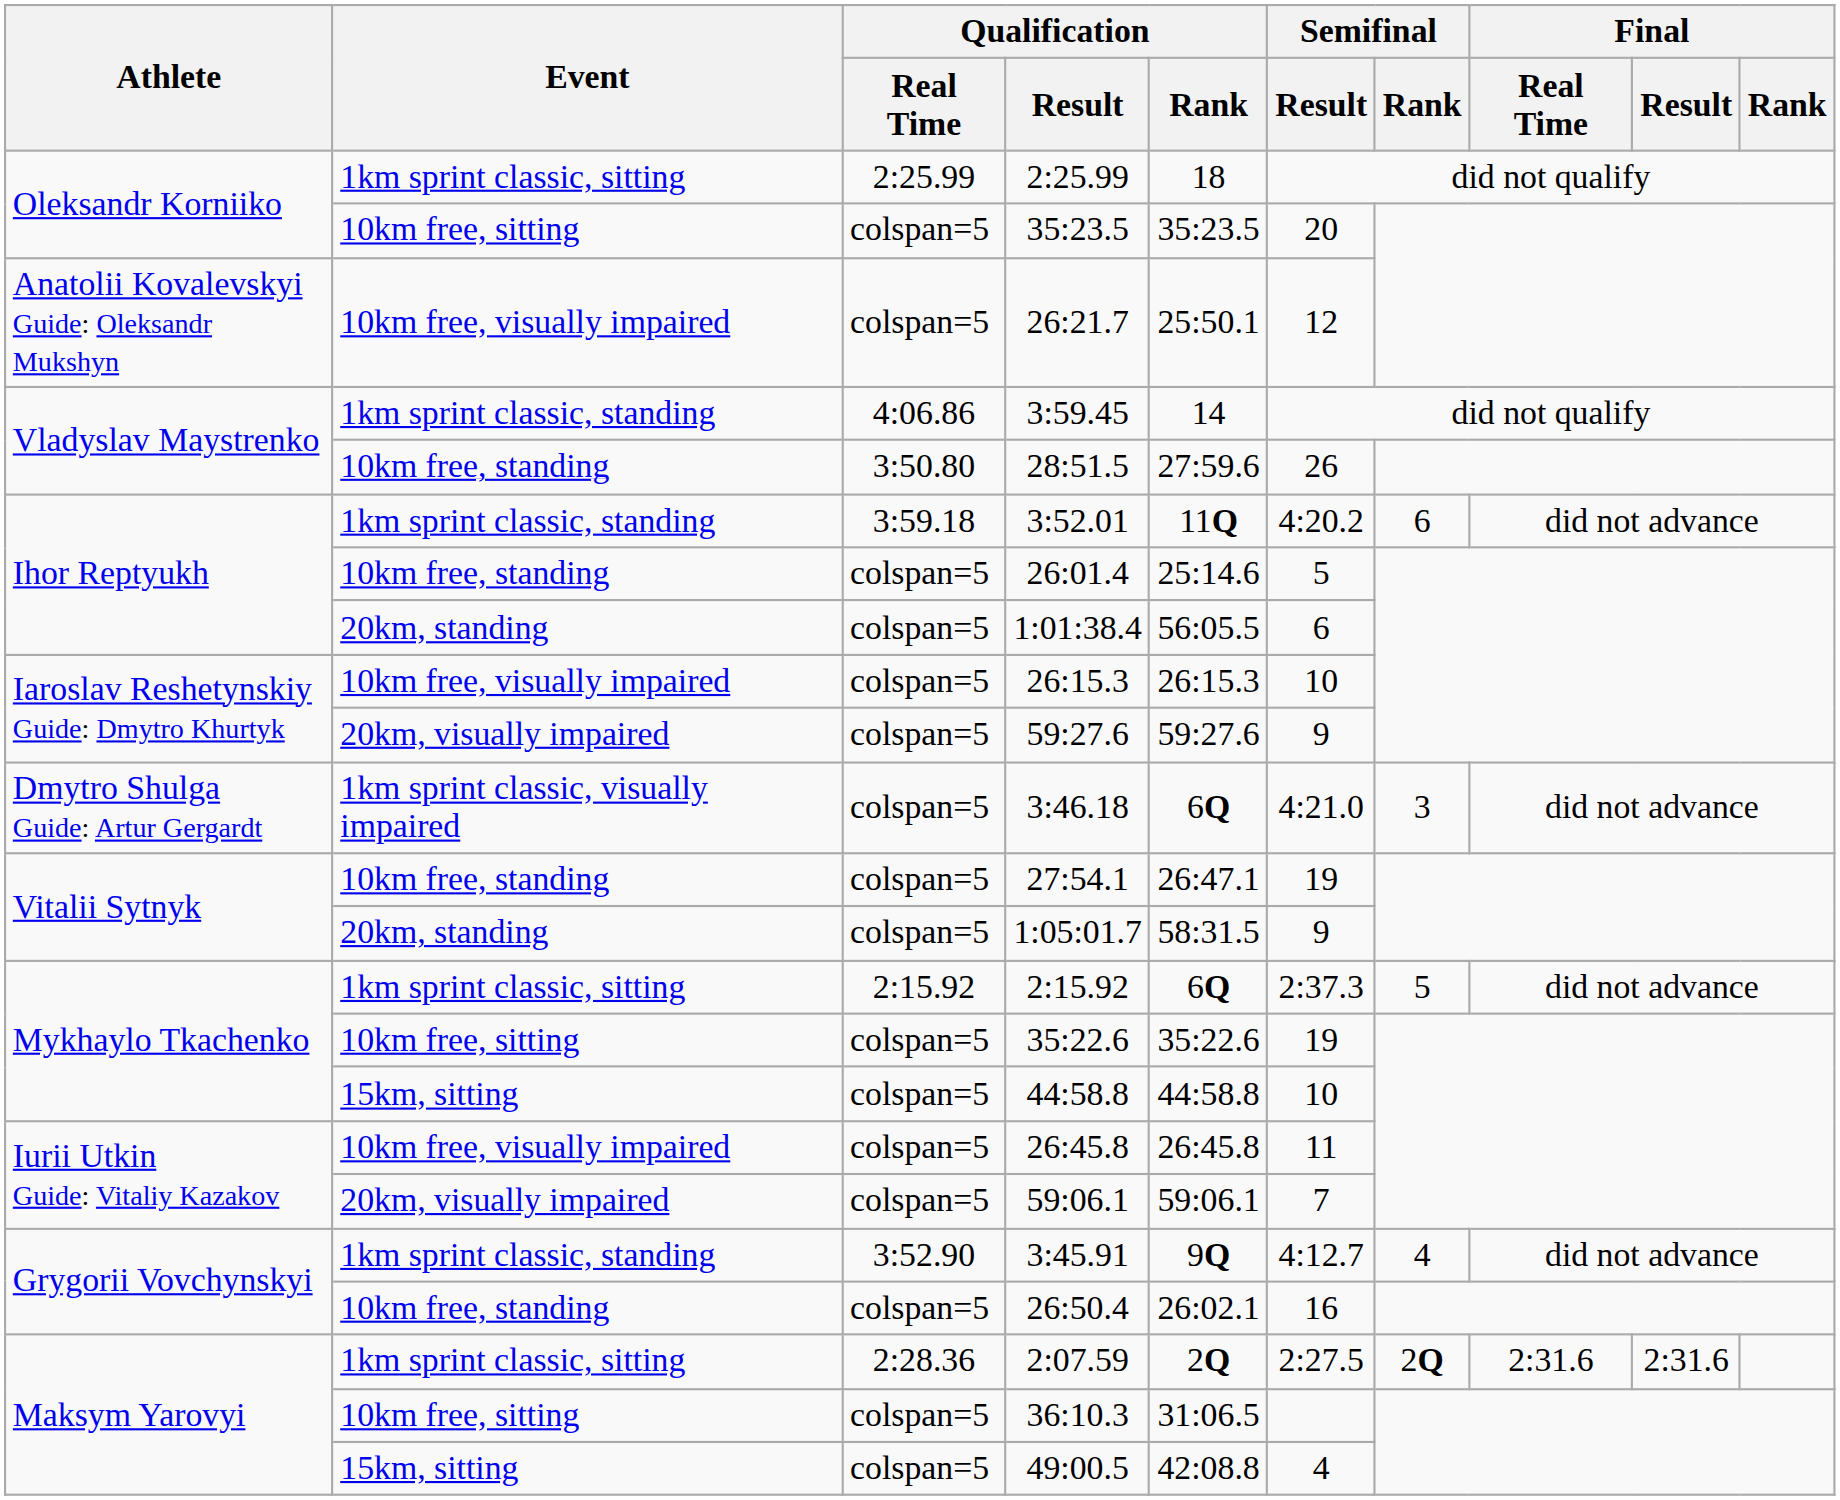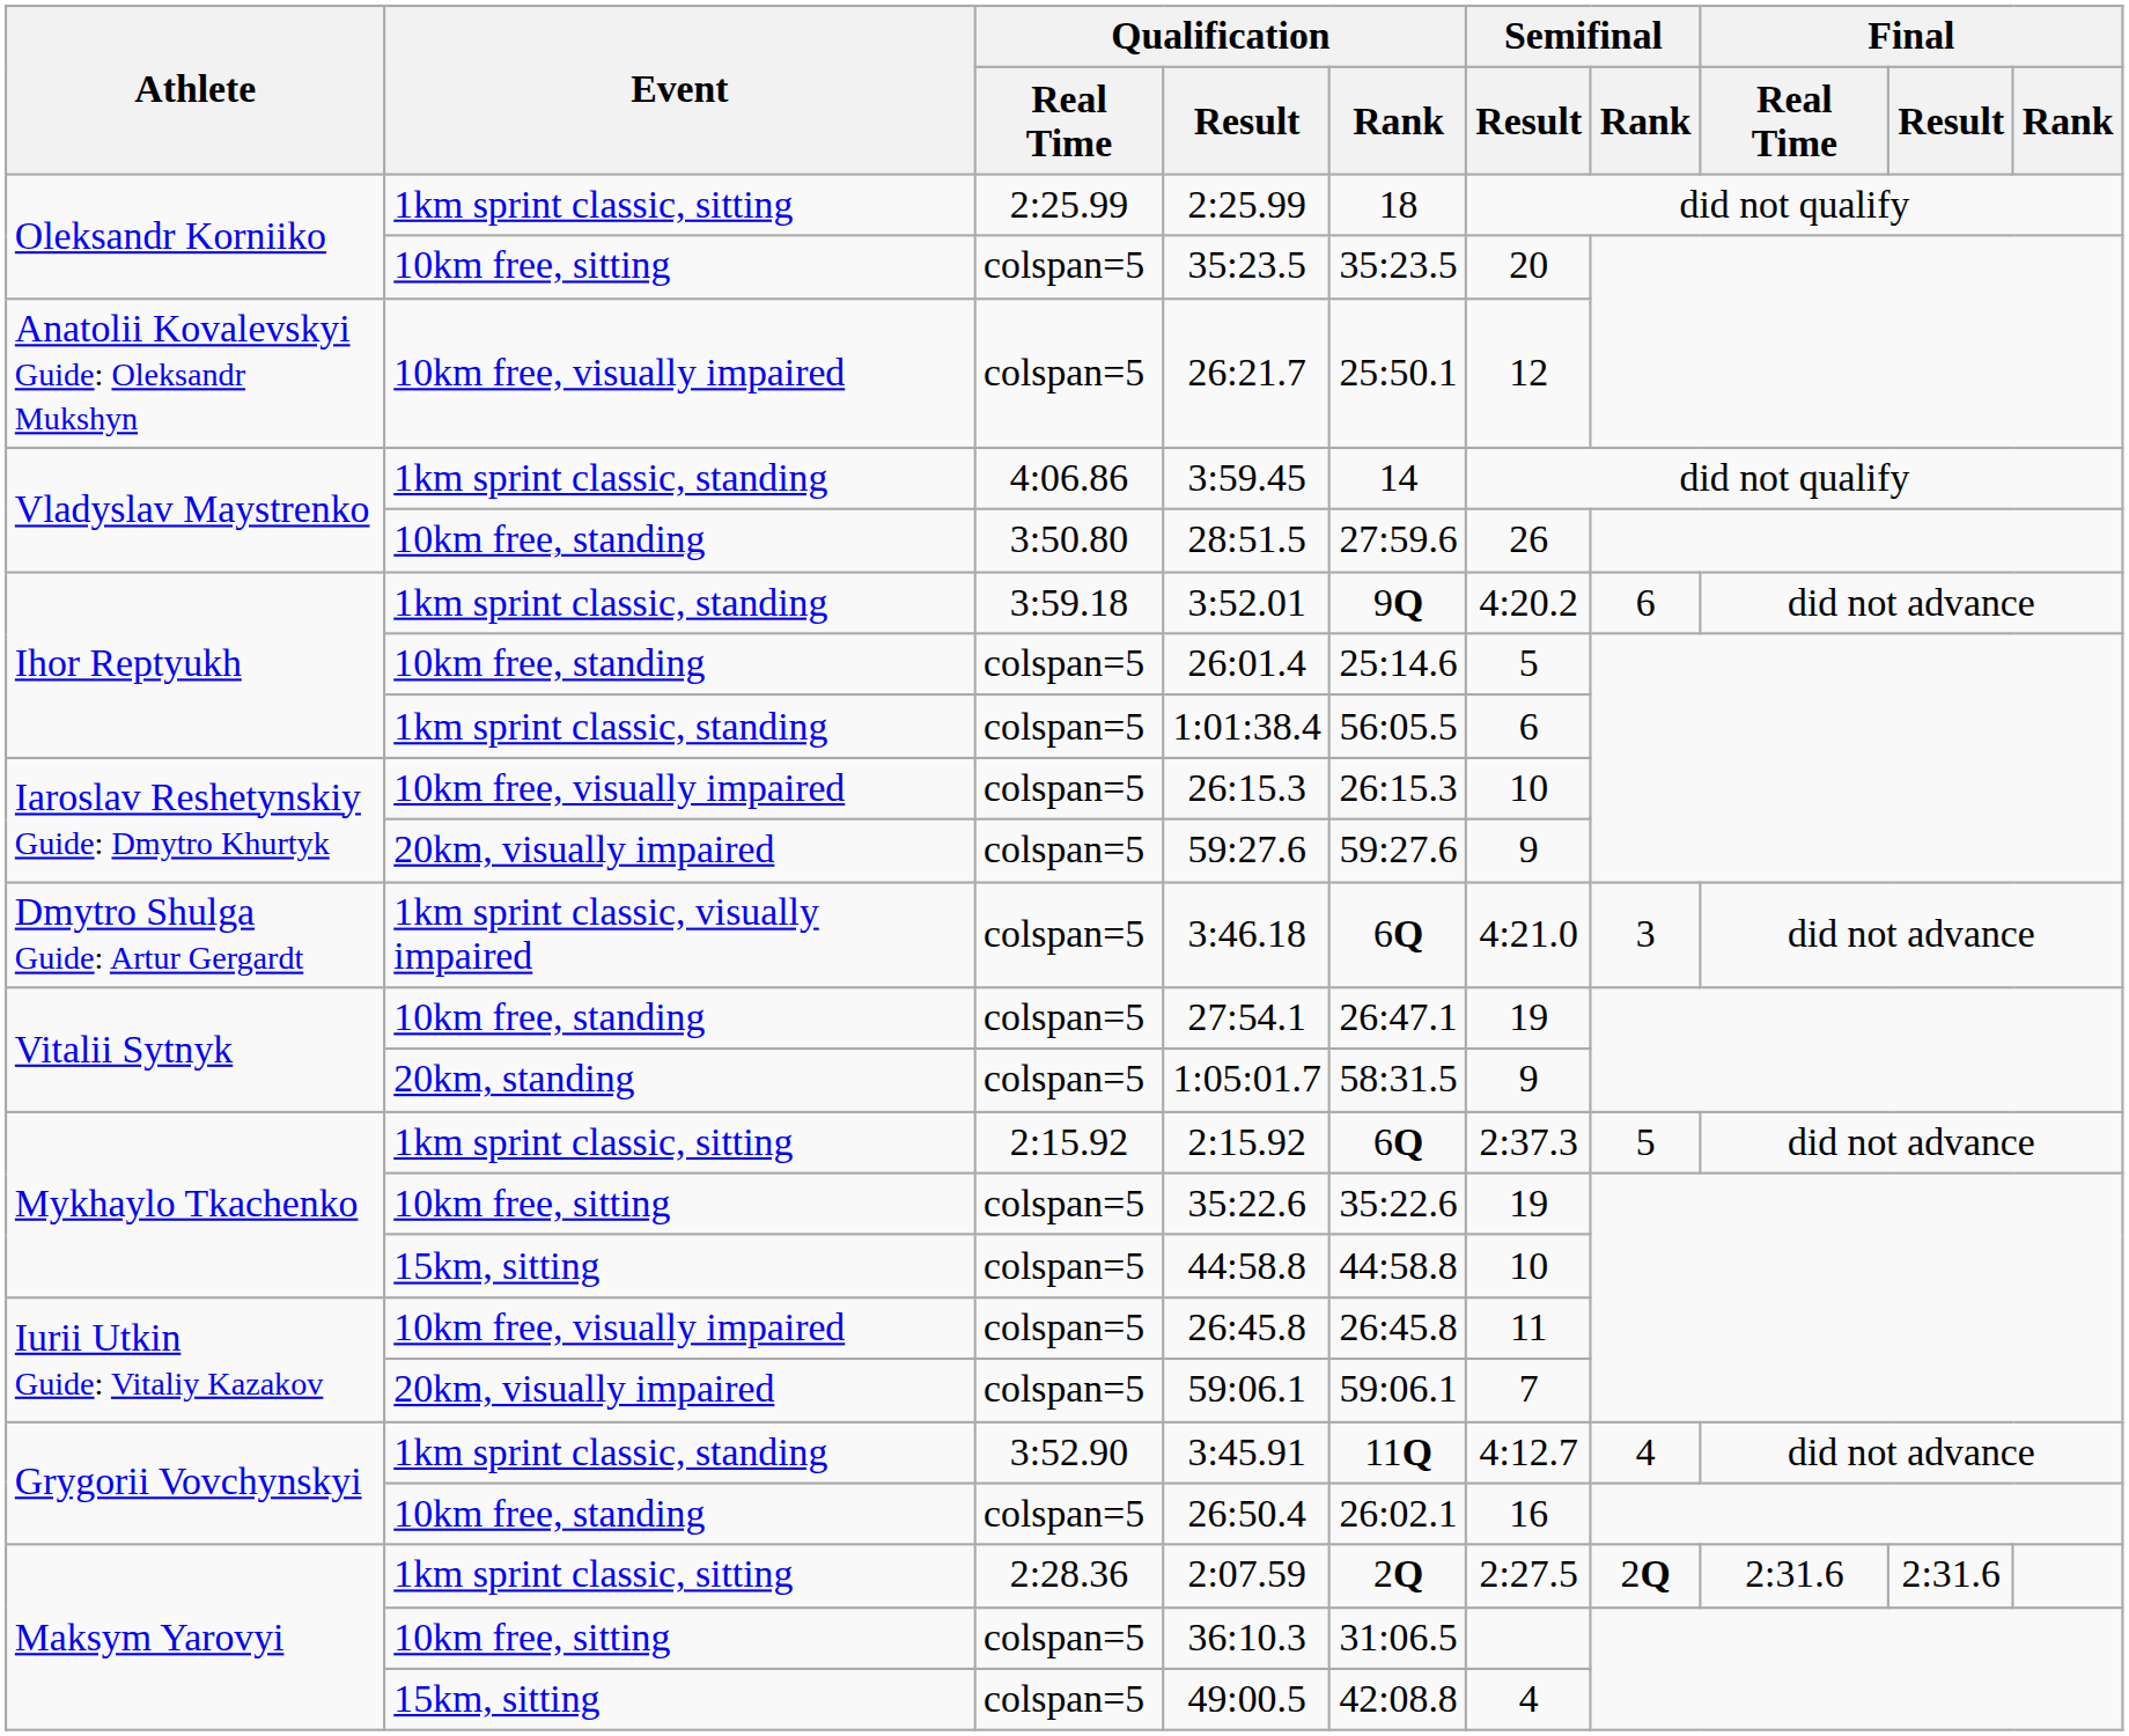3:52.01 | Qualification / Rank: 11Q -> 9Q
1:01:38.4 | Event: 20km, standing -> 1km sprint classic, standing
3:45.91 | Qualification / Rank: 9Q -> 11Q
